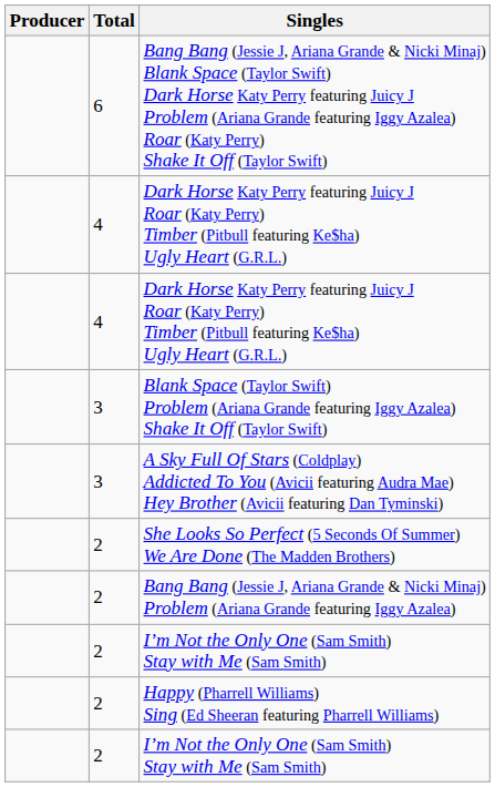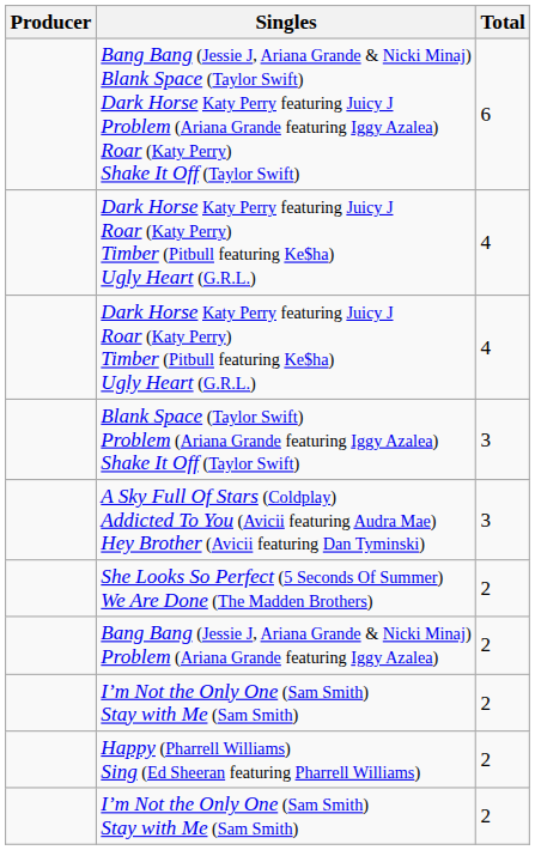columns swapped: Total <-> Singles
